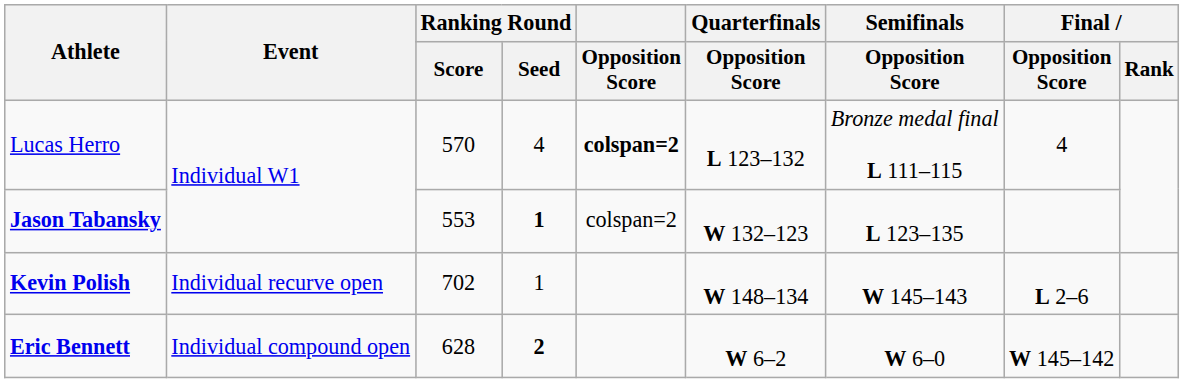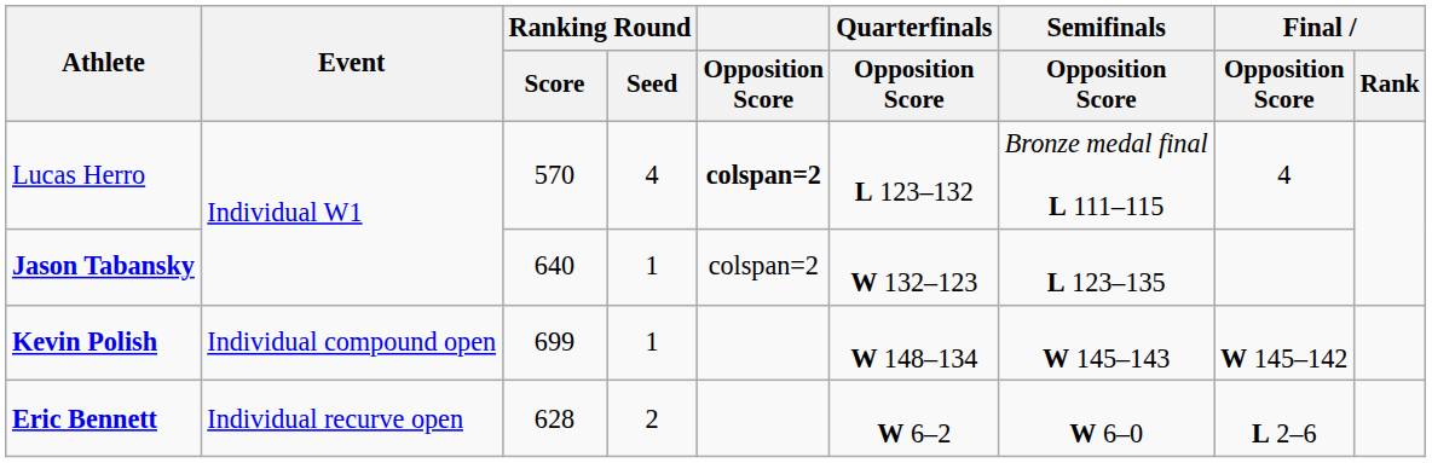Jason Tabansky | Ranking Round / Score: 553 -> 640
Jason Tabansky | Ranking Round / Seed: bold -> normal
Kevin Polish | Event: Individual recurve open -> Individual compound open
Kevin Polish | Ranking Round / Score: 702 -> 699
Kevin Polish | Final / Opposition Score: L 2–6 -> W 145–142
Eric Bennett | Event: Individual compound open -> Individual recurve open
Eric Bennett | Ranking Round / Seed: bold -> normal
Eric Bennett | Final / Opposition Score: W 145–142 -> L 2–6
